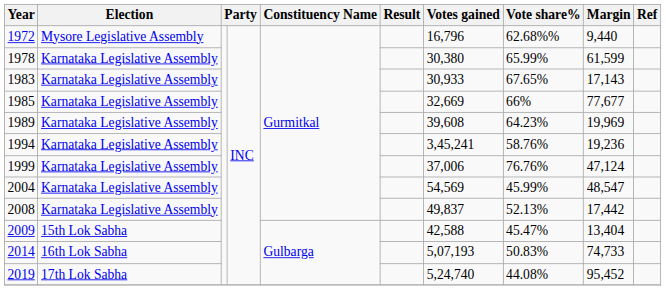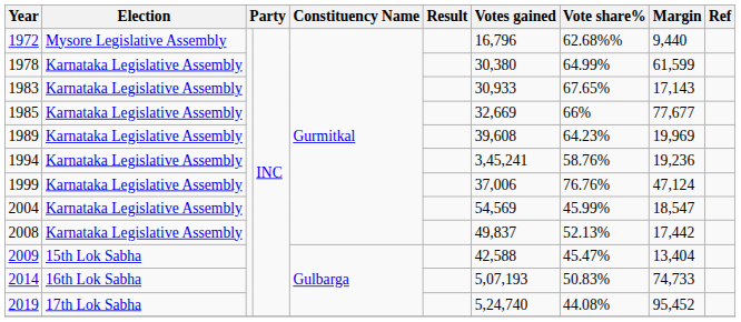1978 | Vote share%: 65.99% -> 64.99%
2004 | Margin: 48,547 -> 18,547
